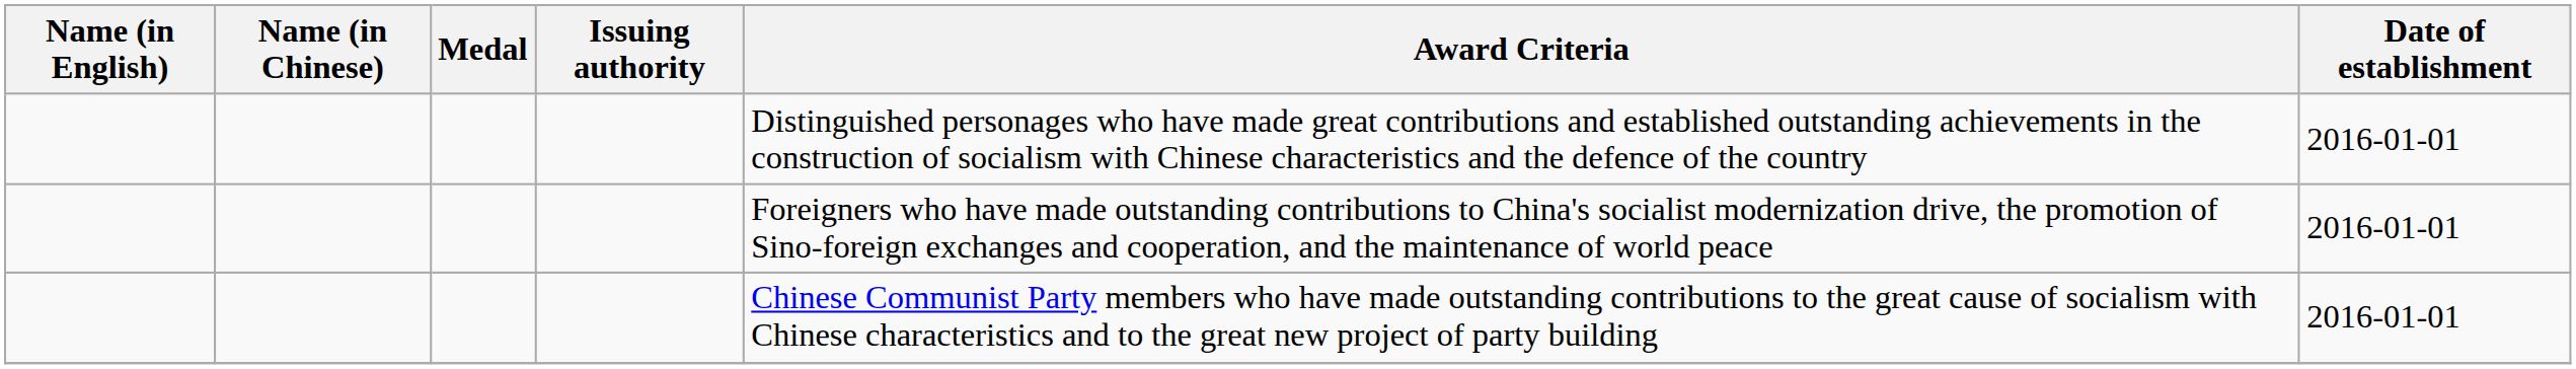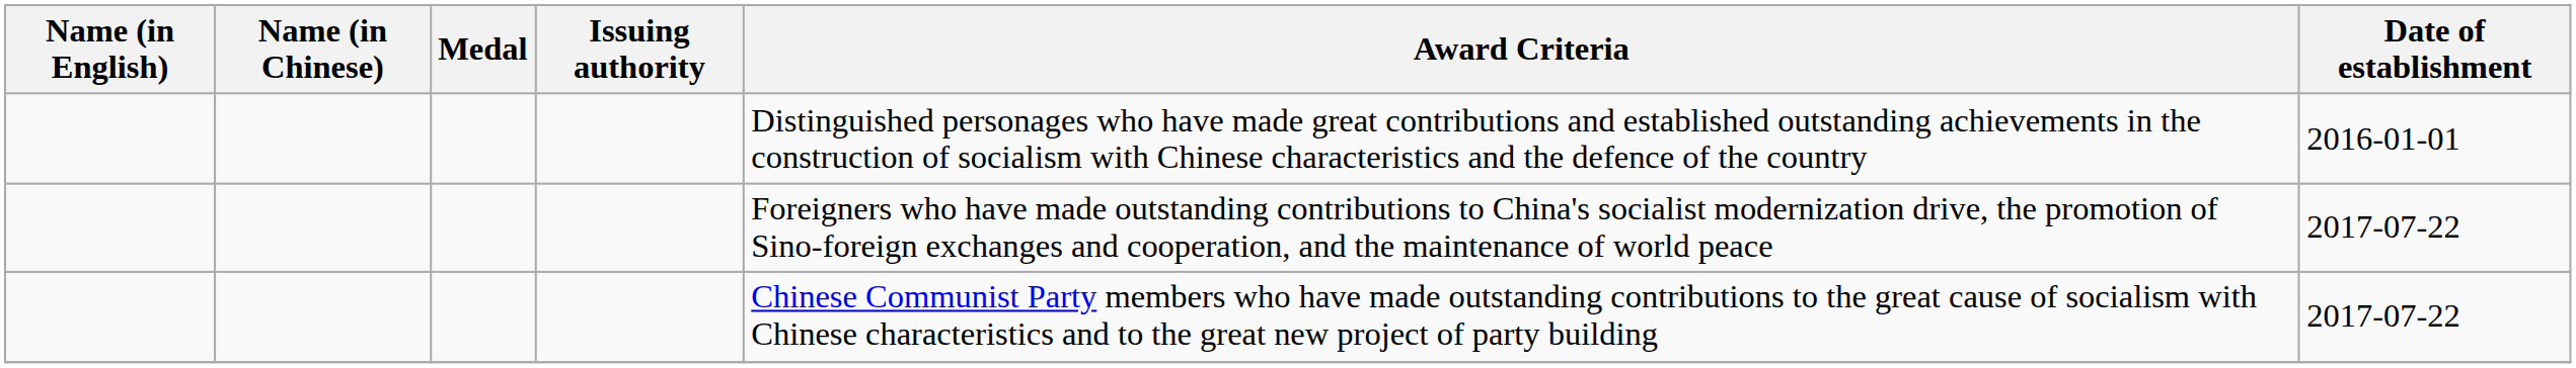row 3 | Date of establishment: 2016-01-01 -> 2017-07-22
row 4 | Date of establishment: 2016-01-01 -> 2017-07-22
